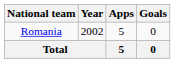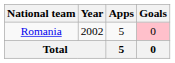Romania | Goals: no background -> pink background
